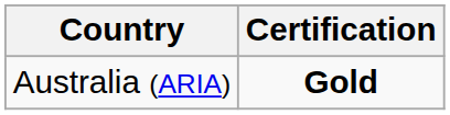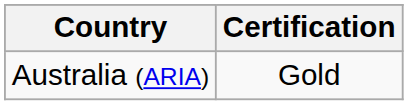Australia (ARIA) | Certification: bold -> normal
